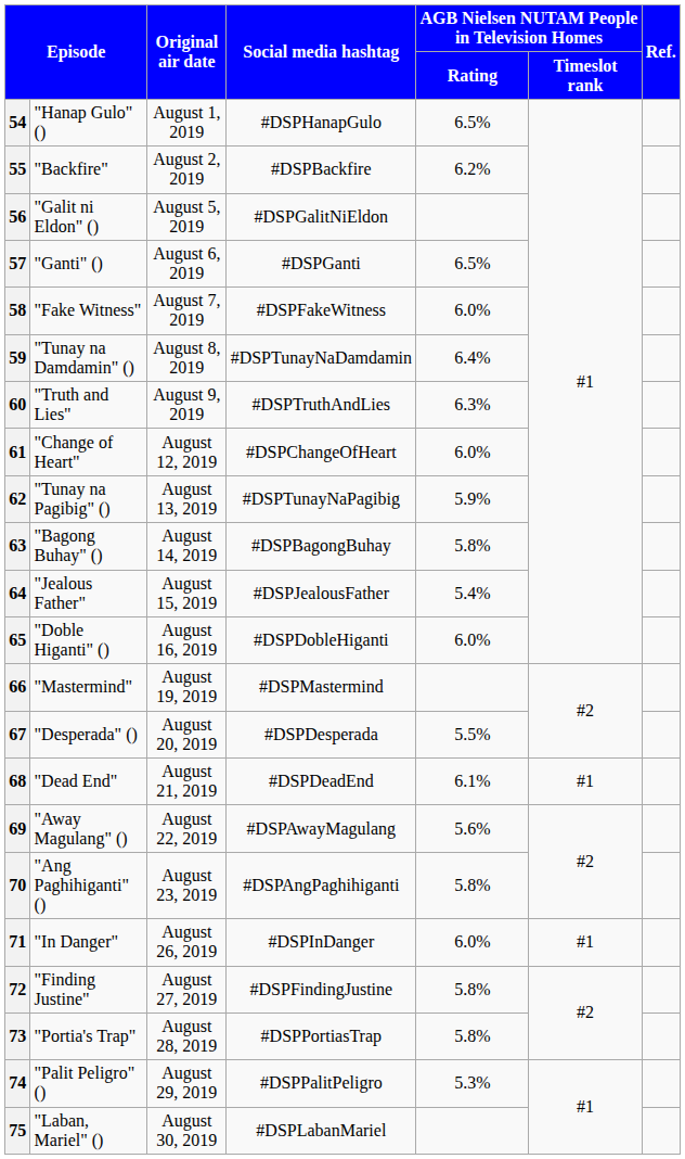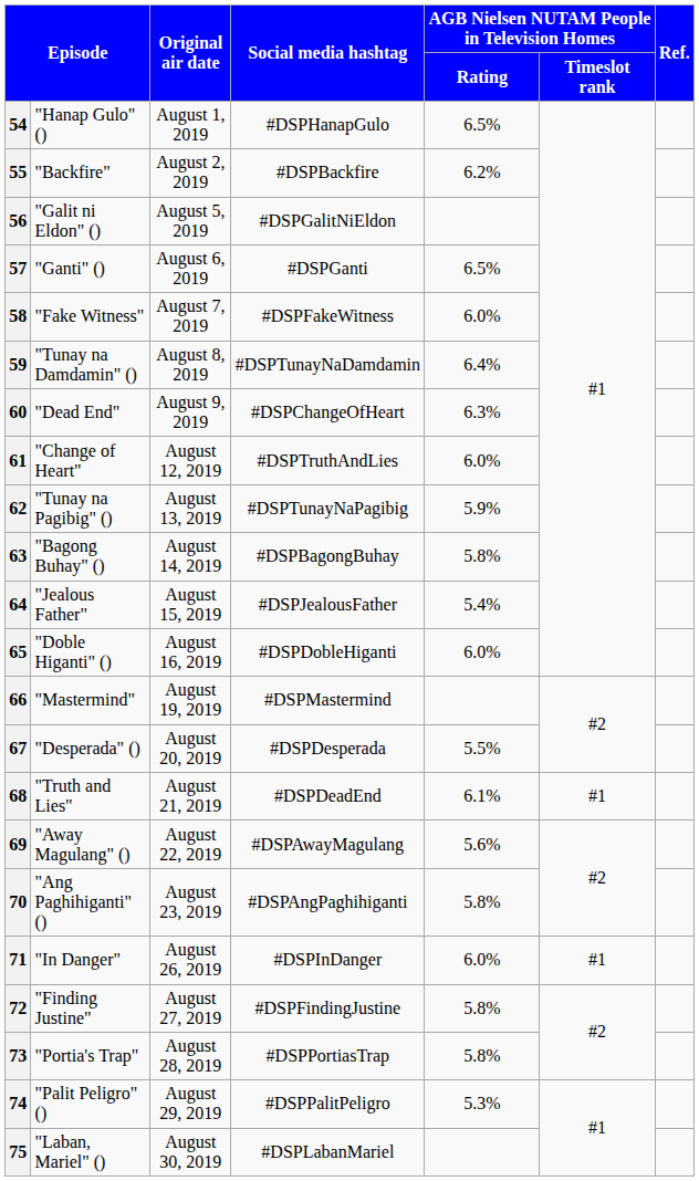60 | column 2: "Truth and Lies" -> "Dead End"
60 | Social media hashtag: #DSPTruthAndLies -> #DSPChangeOfHeart
61 | Social media hashtag: #DSPChangeOfHeart -> #DSPTruthAndLies
68 | column 2: "Dead End" -> "Truth and Lies"
